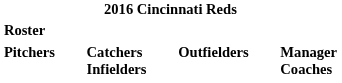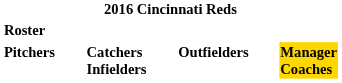Pitchers | column 4: no background -> gold background
